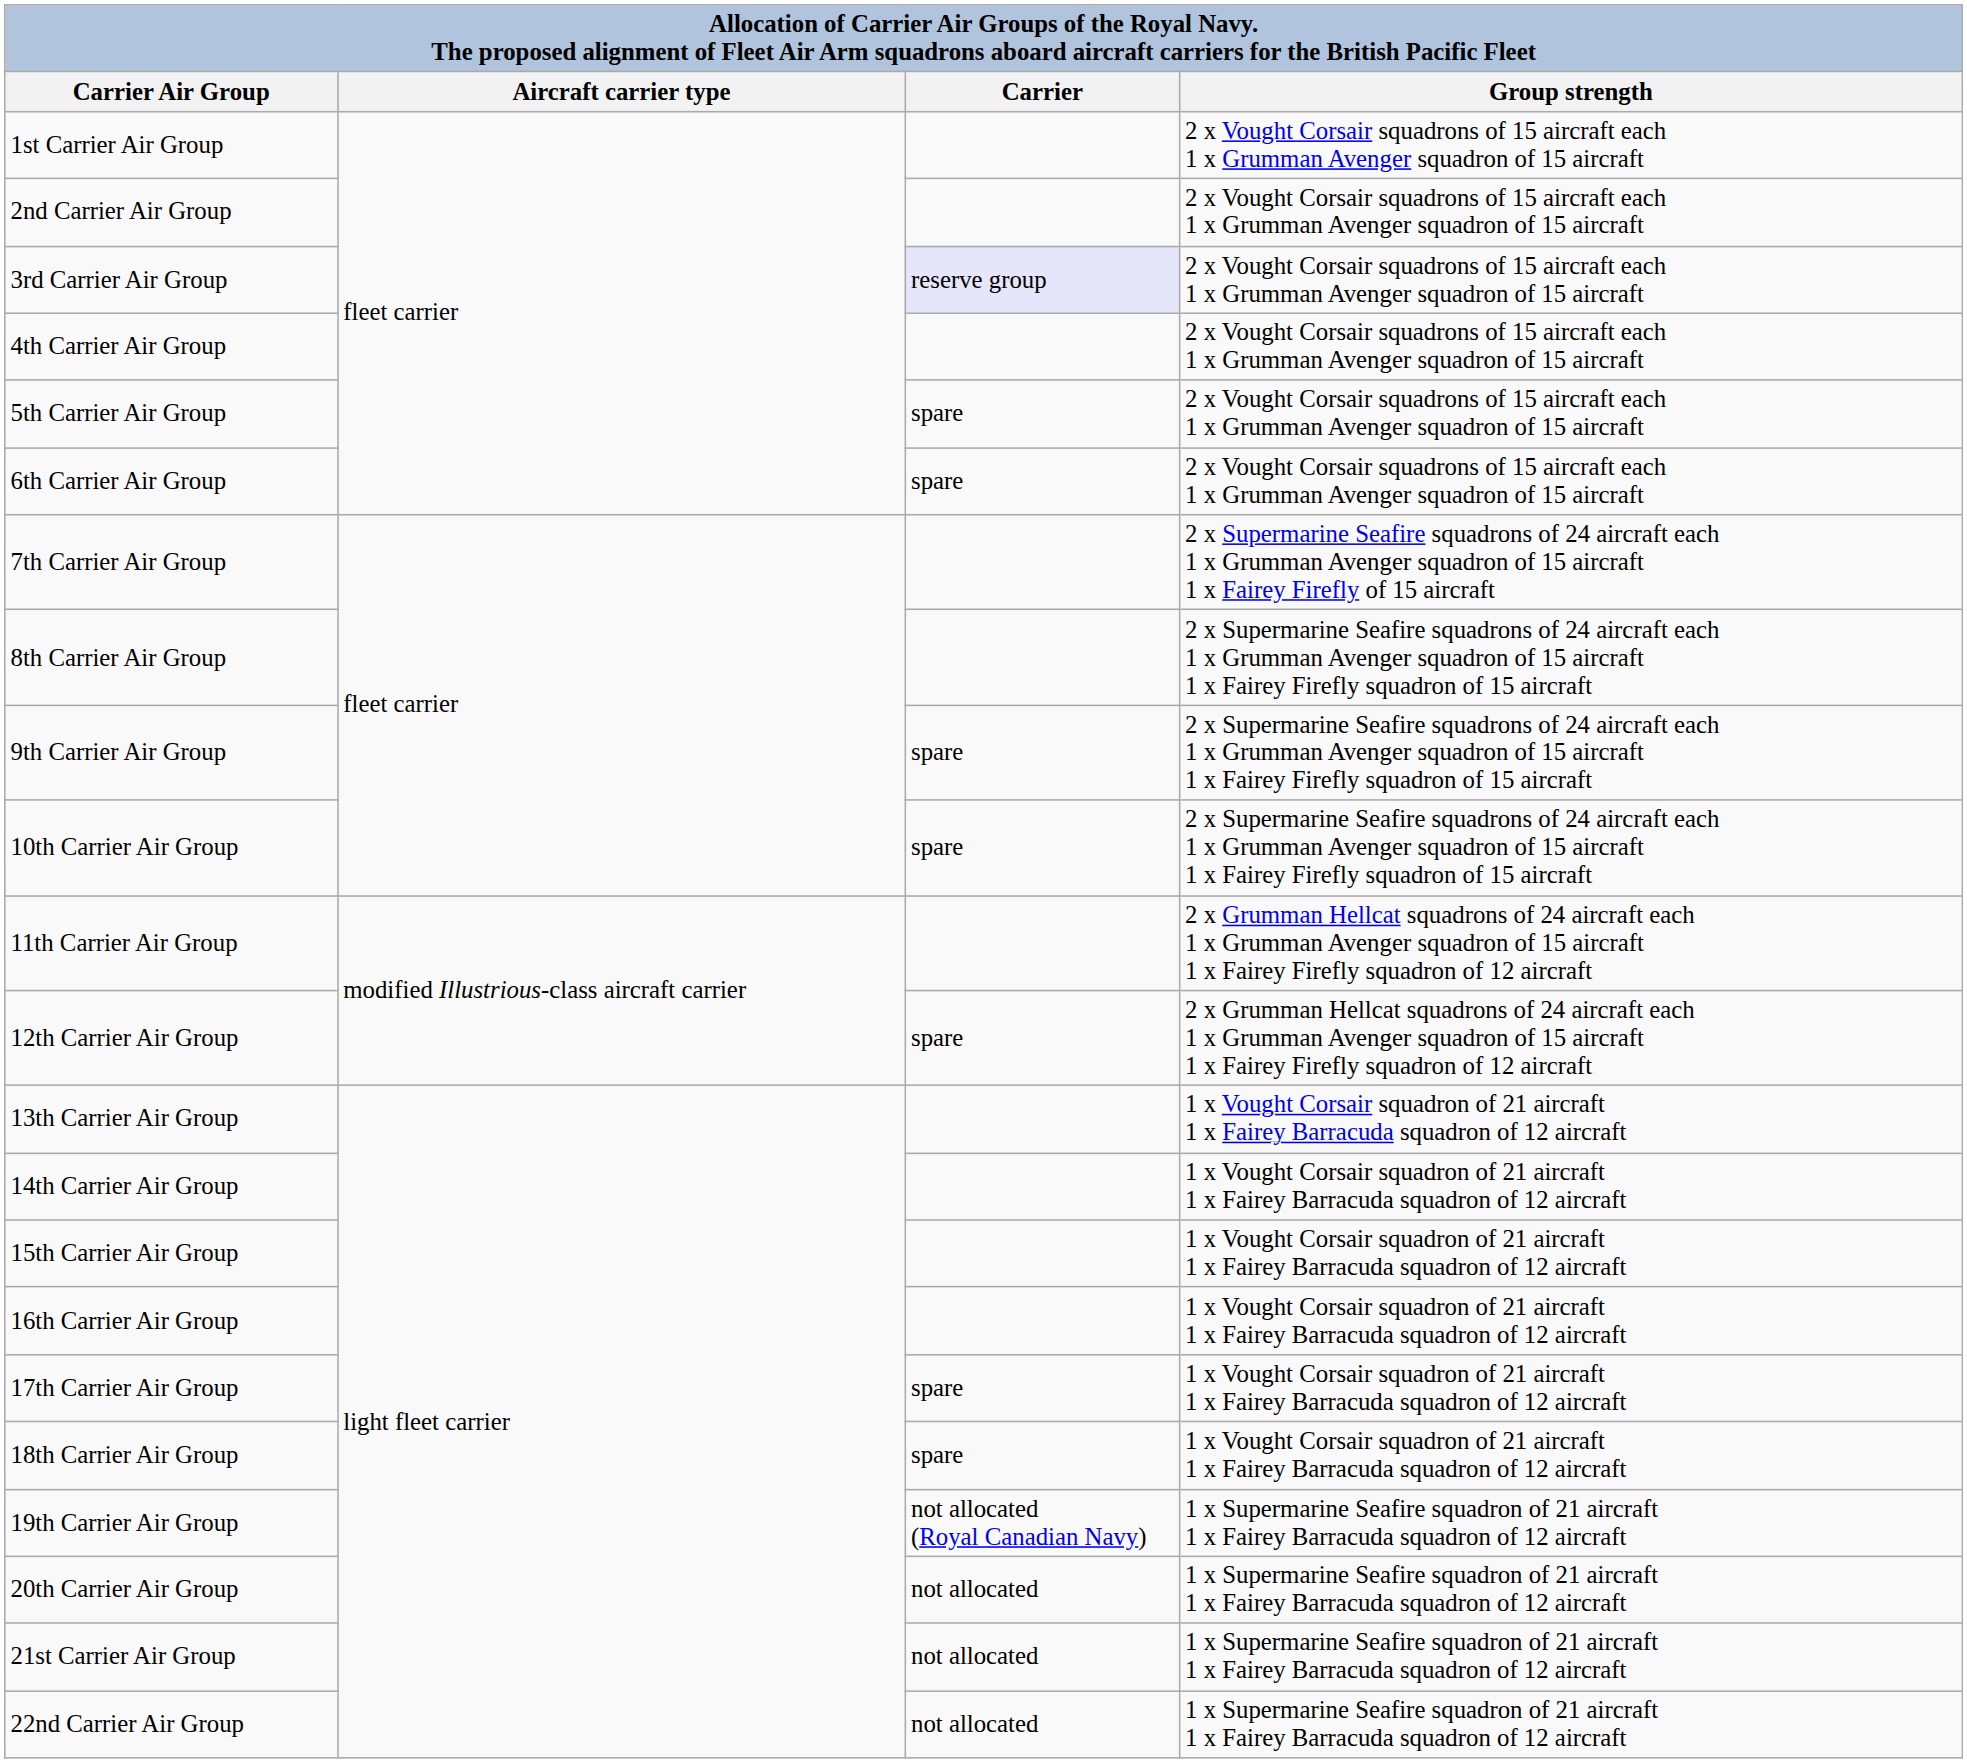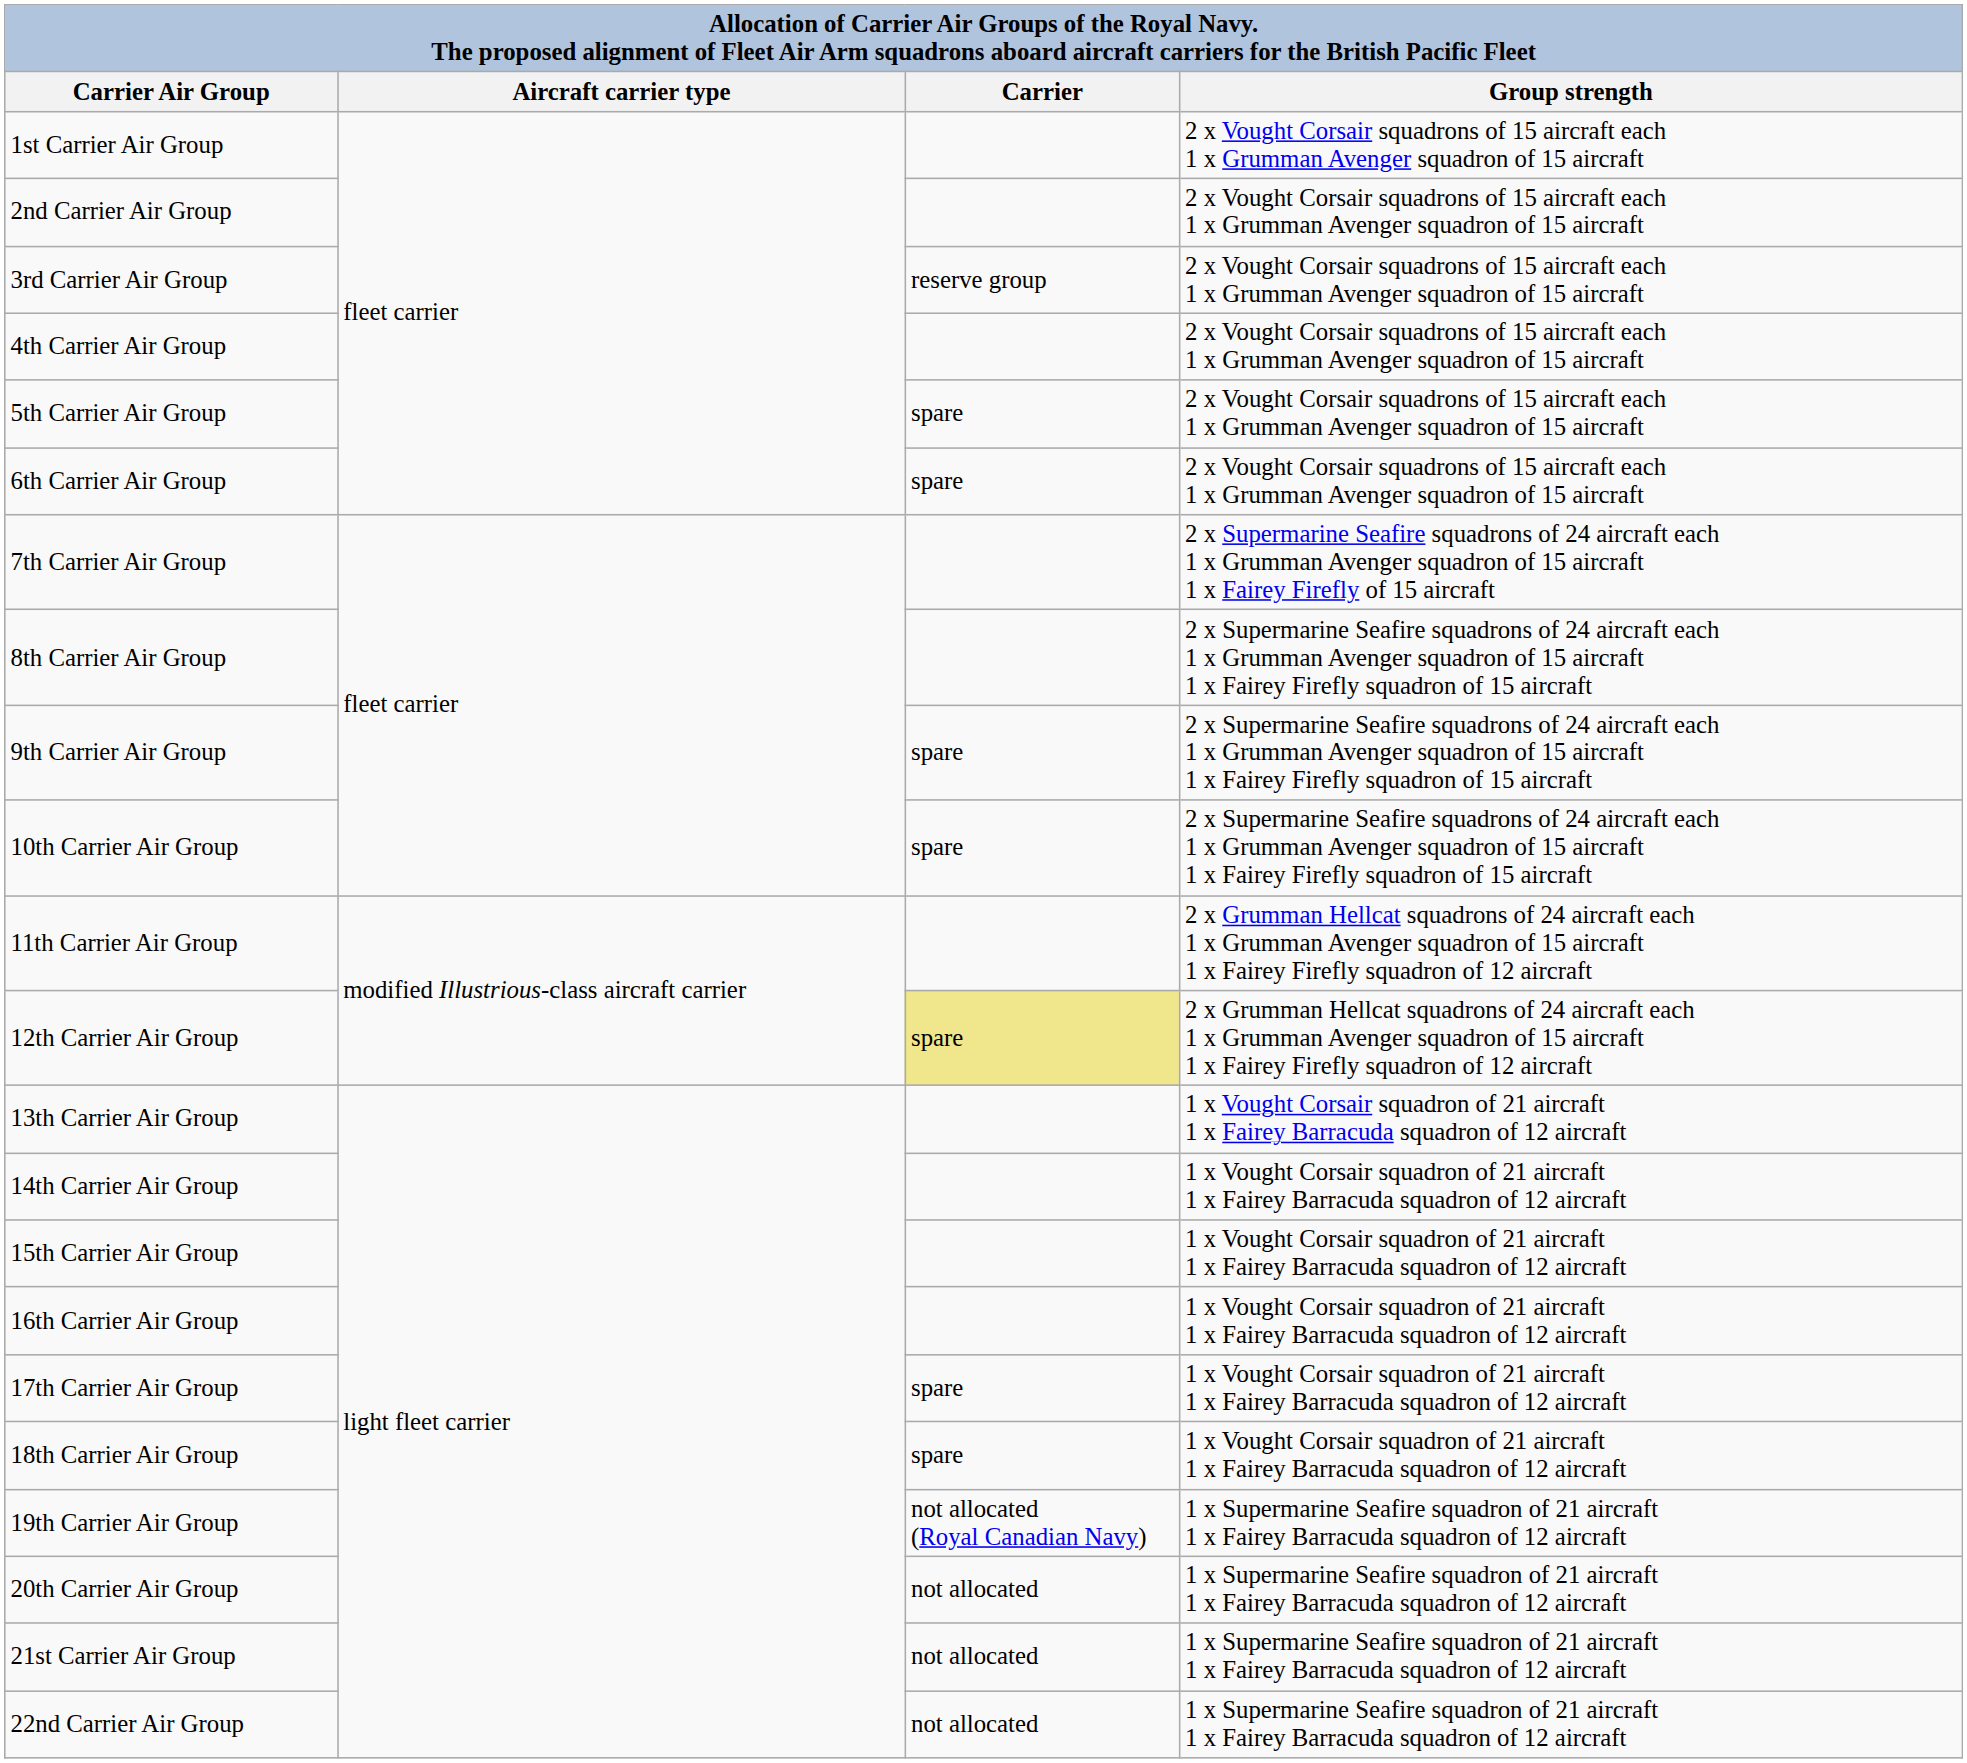3rd Carrier Air Group | Carrier: lavender background -> no background
12th Carrier Air Group | Carrier: no background -> khaki background
